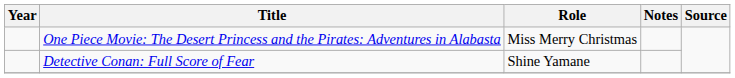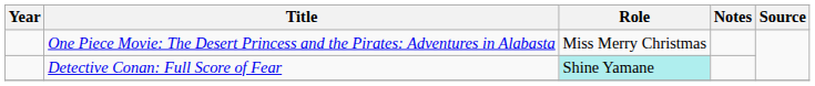Detective Conan: Full Score of Fear | Role: no background -> paleturquoise background
